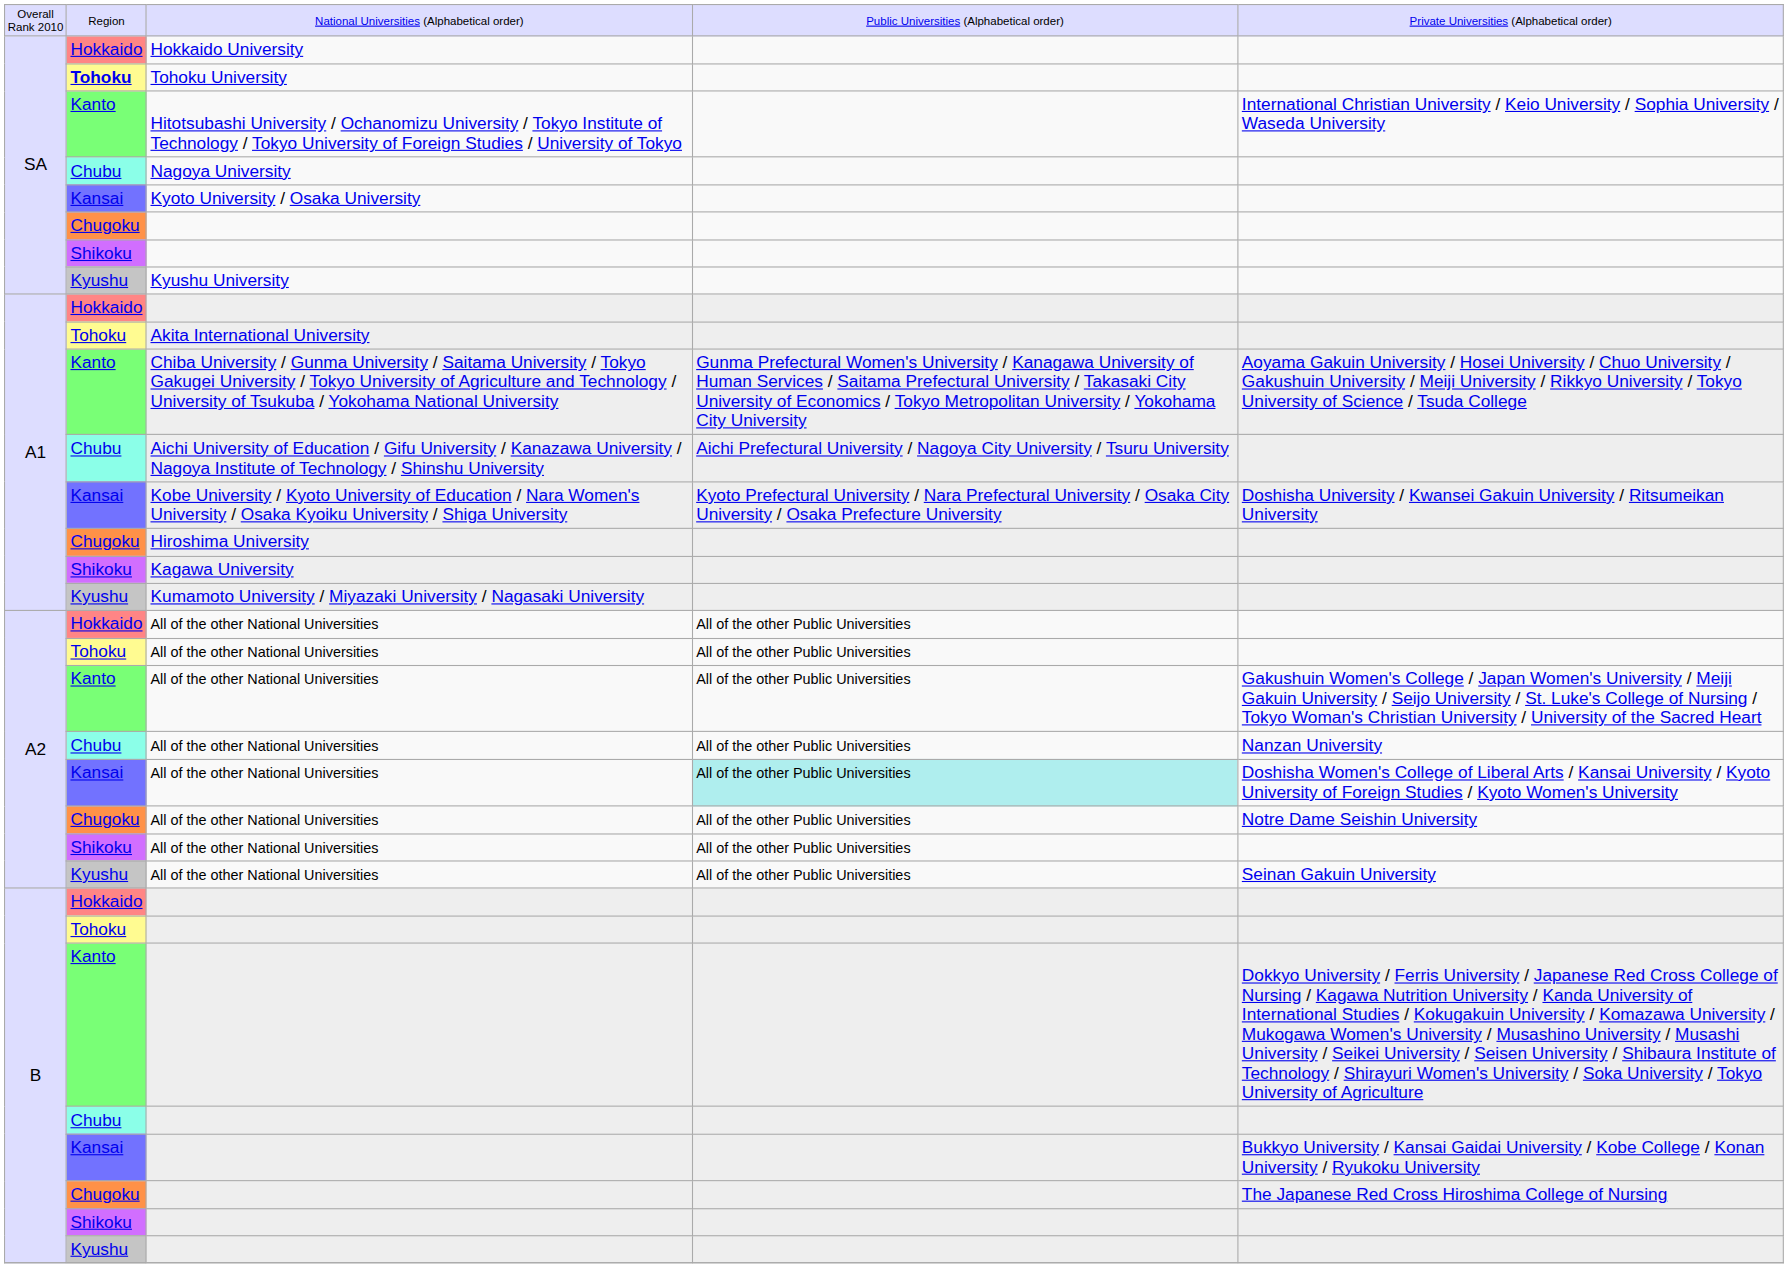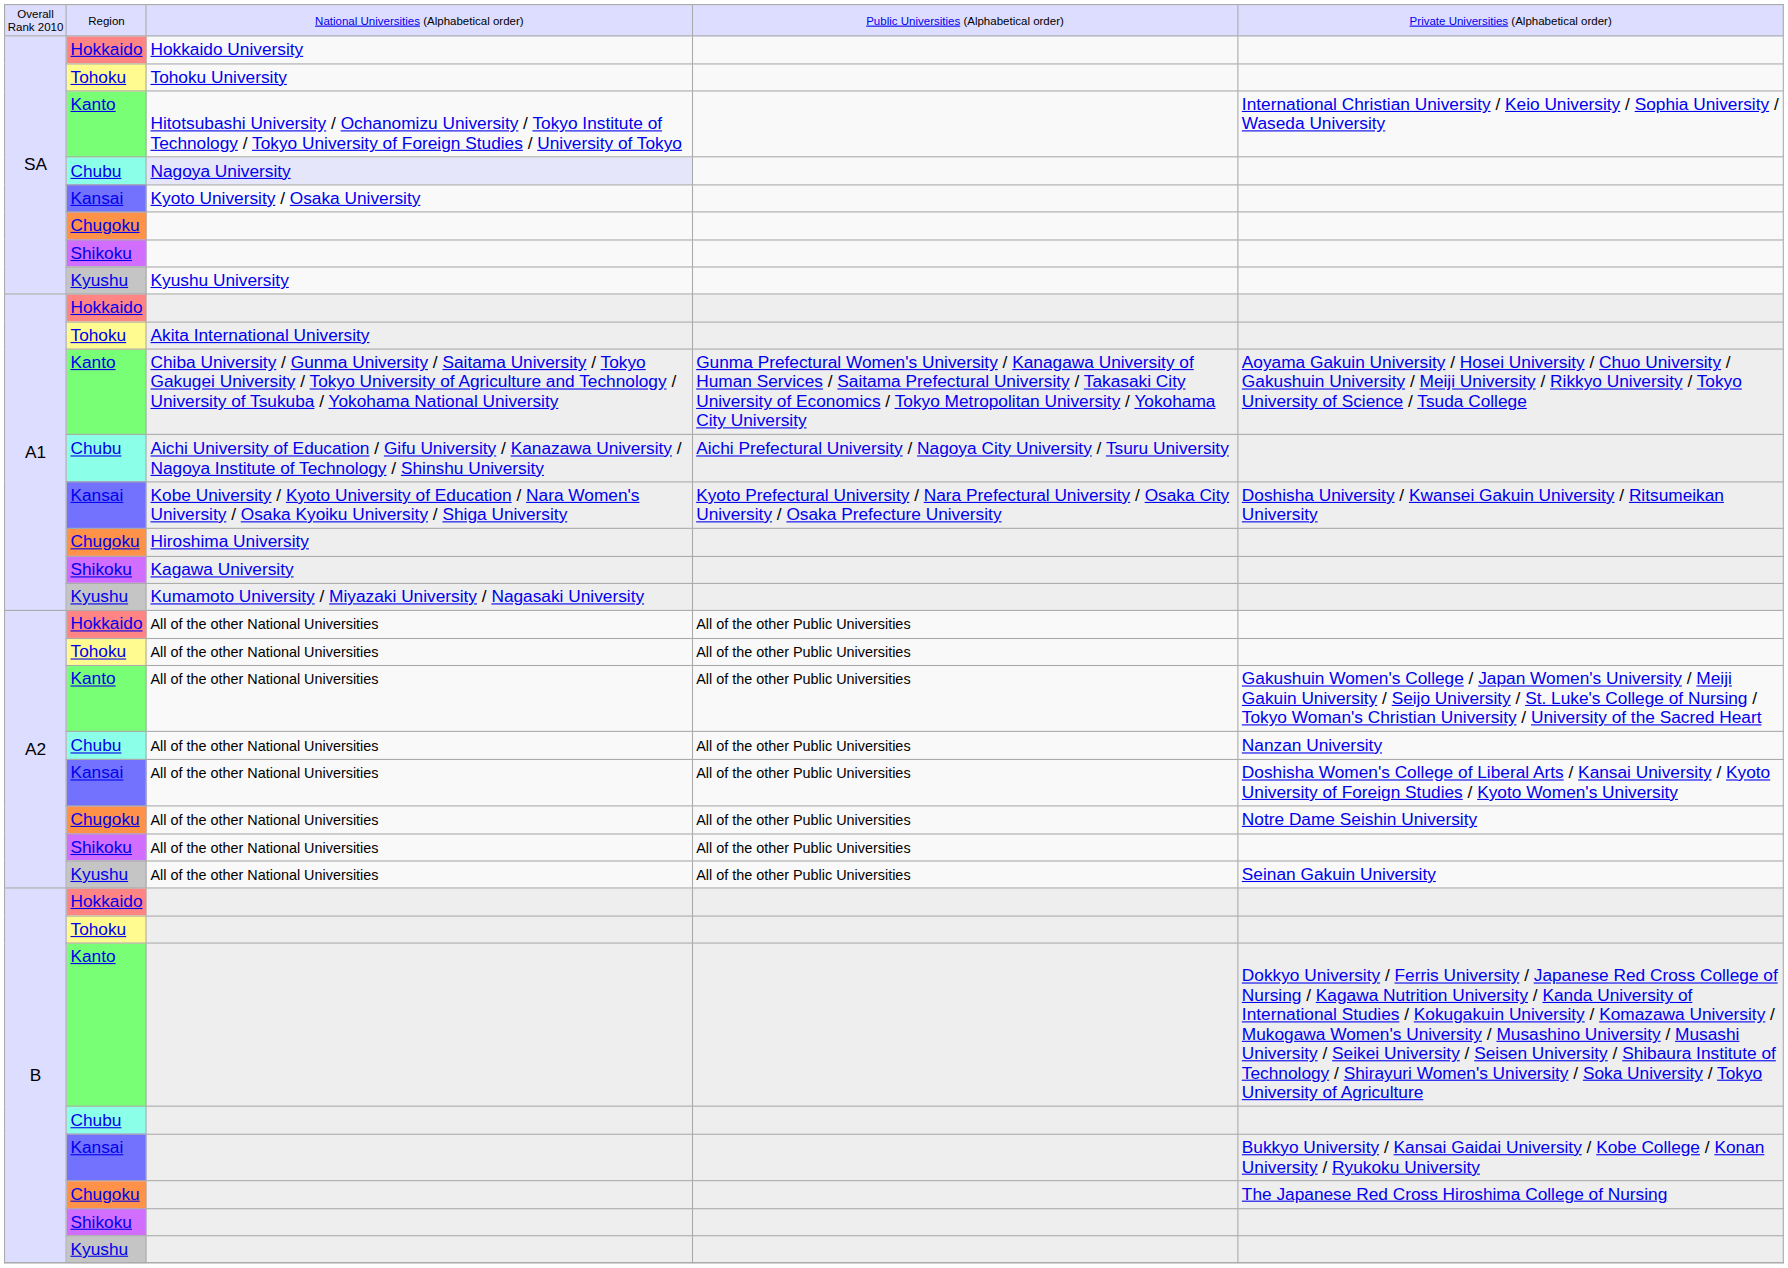Tohoku University | column 2: bold -> normal
Nagoya University | column 3: no background -> lavender background
Kansai / All of the other National Universities | column 4: paleturquoise background -> no background
